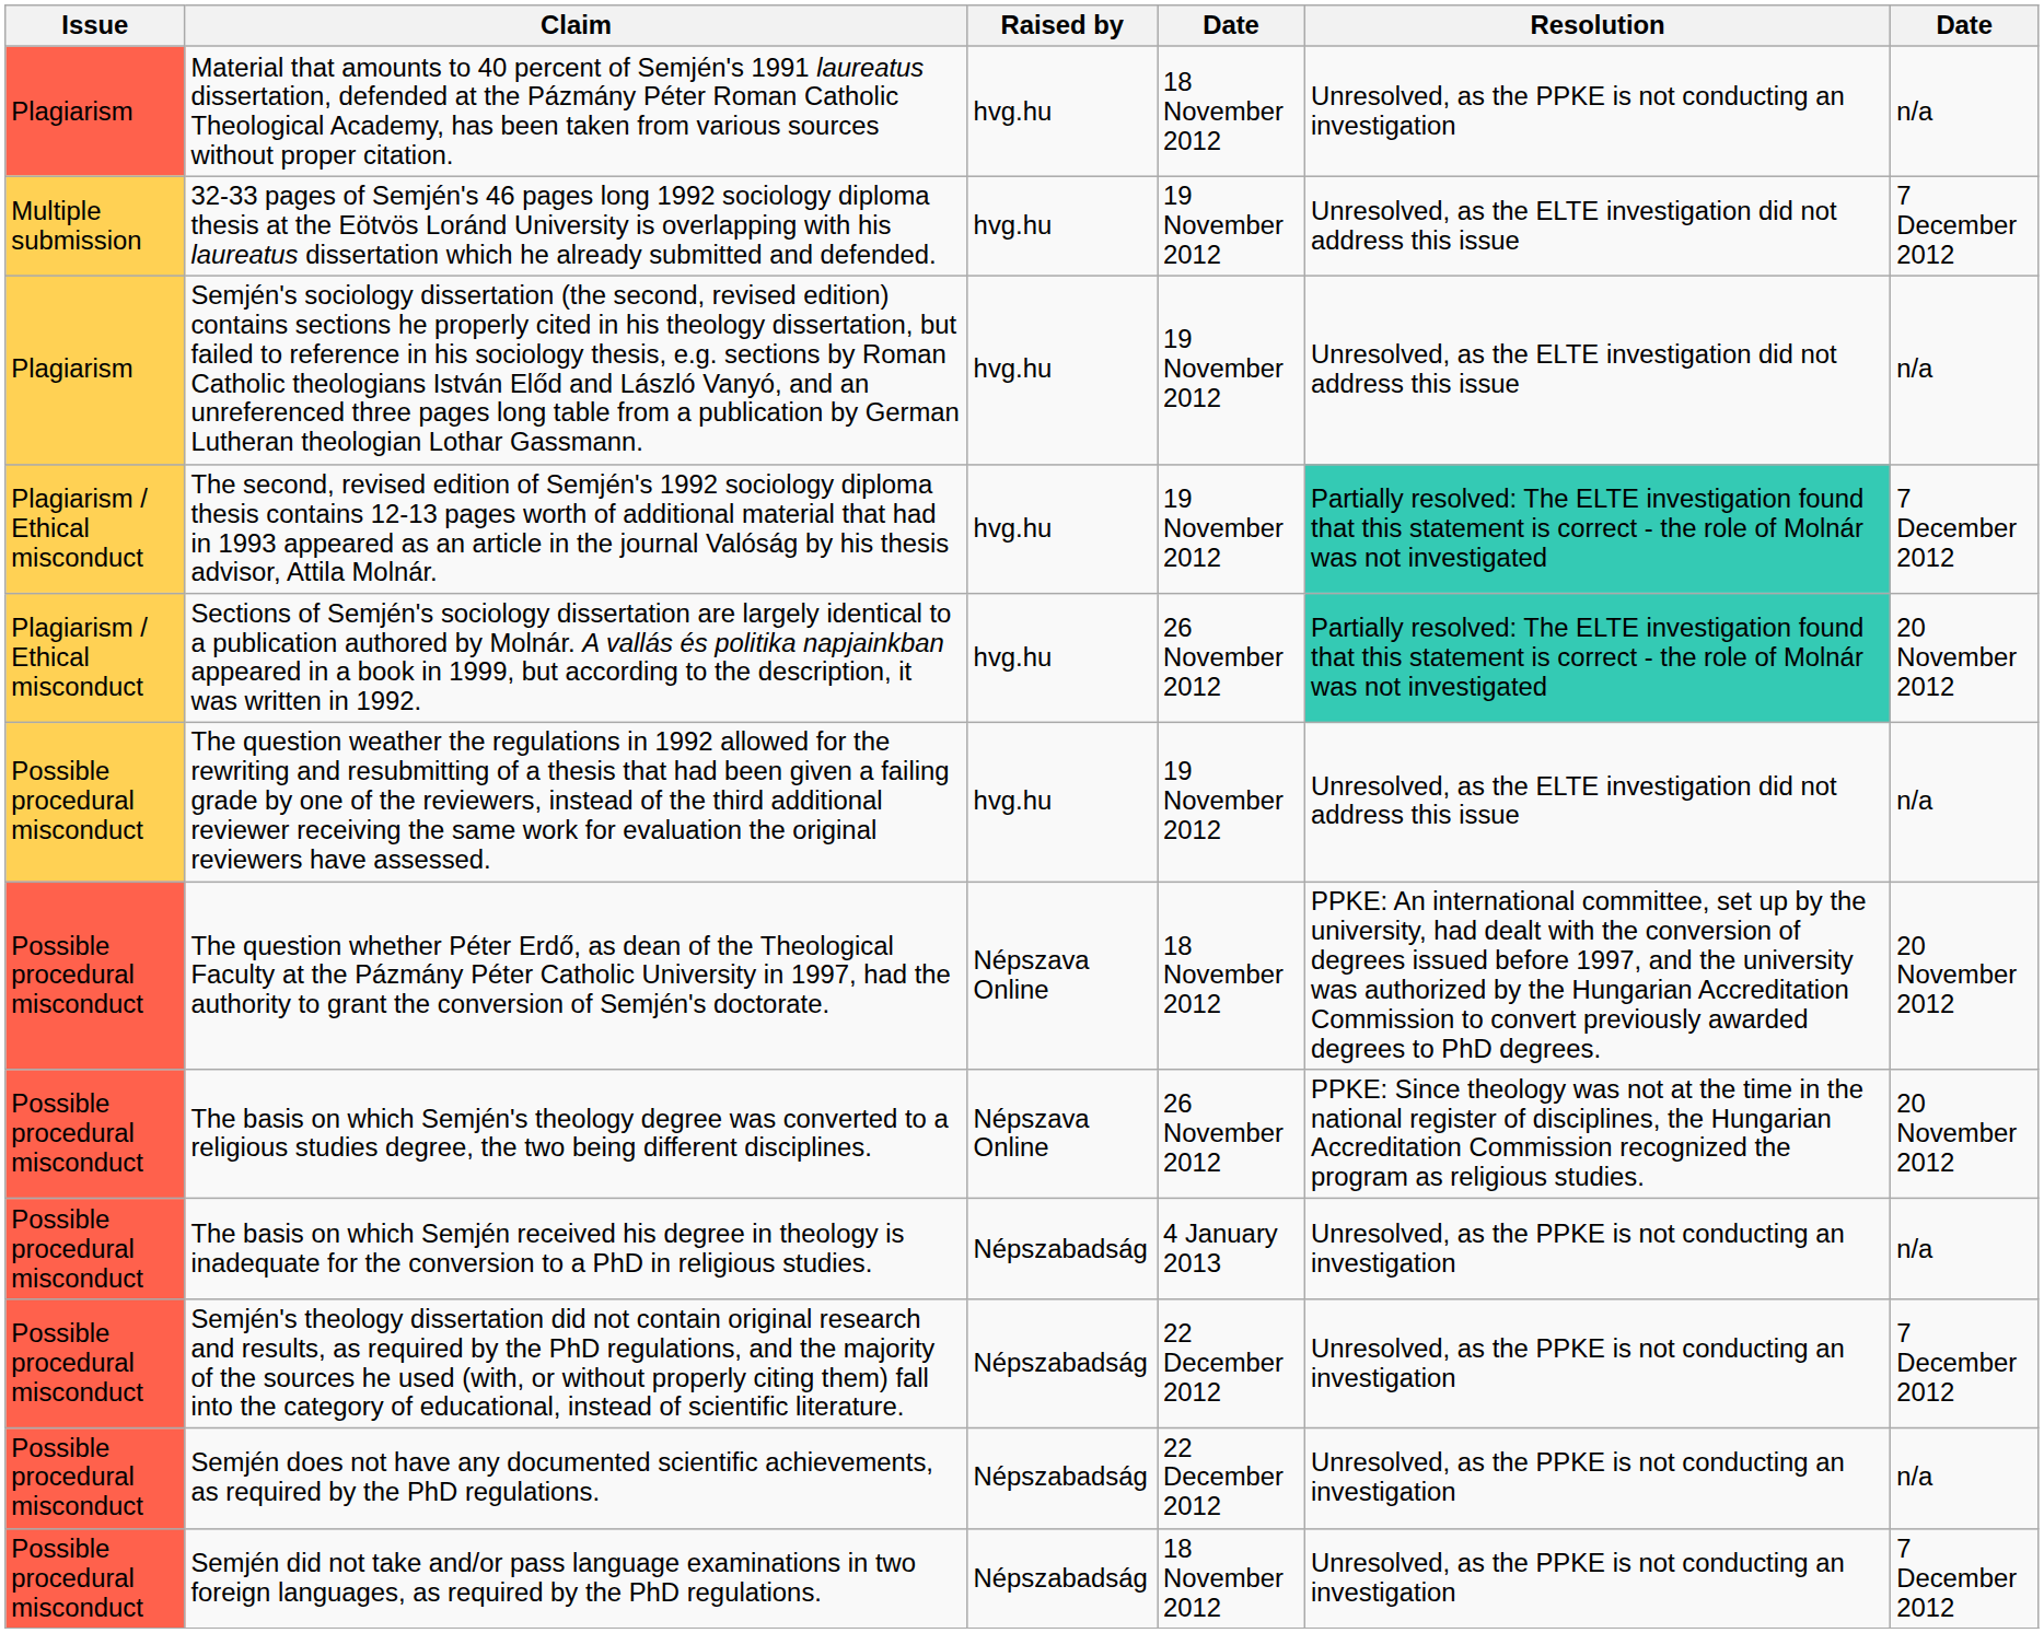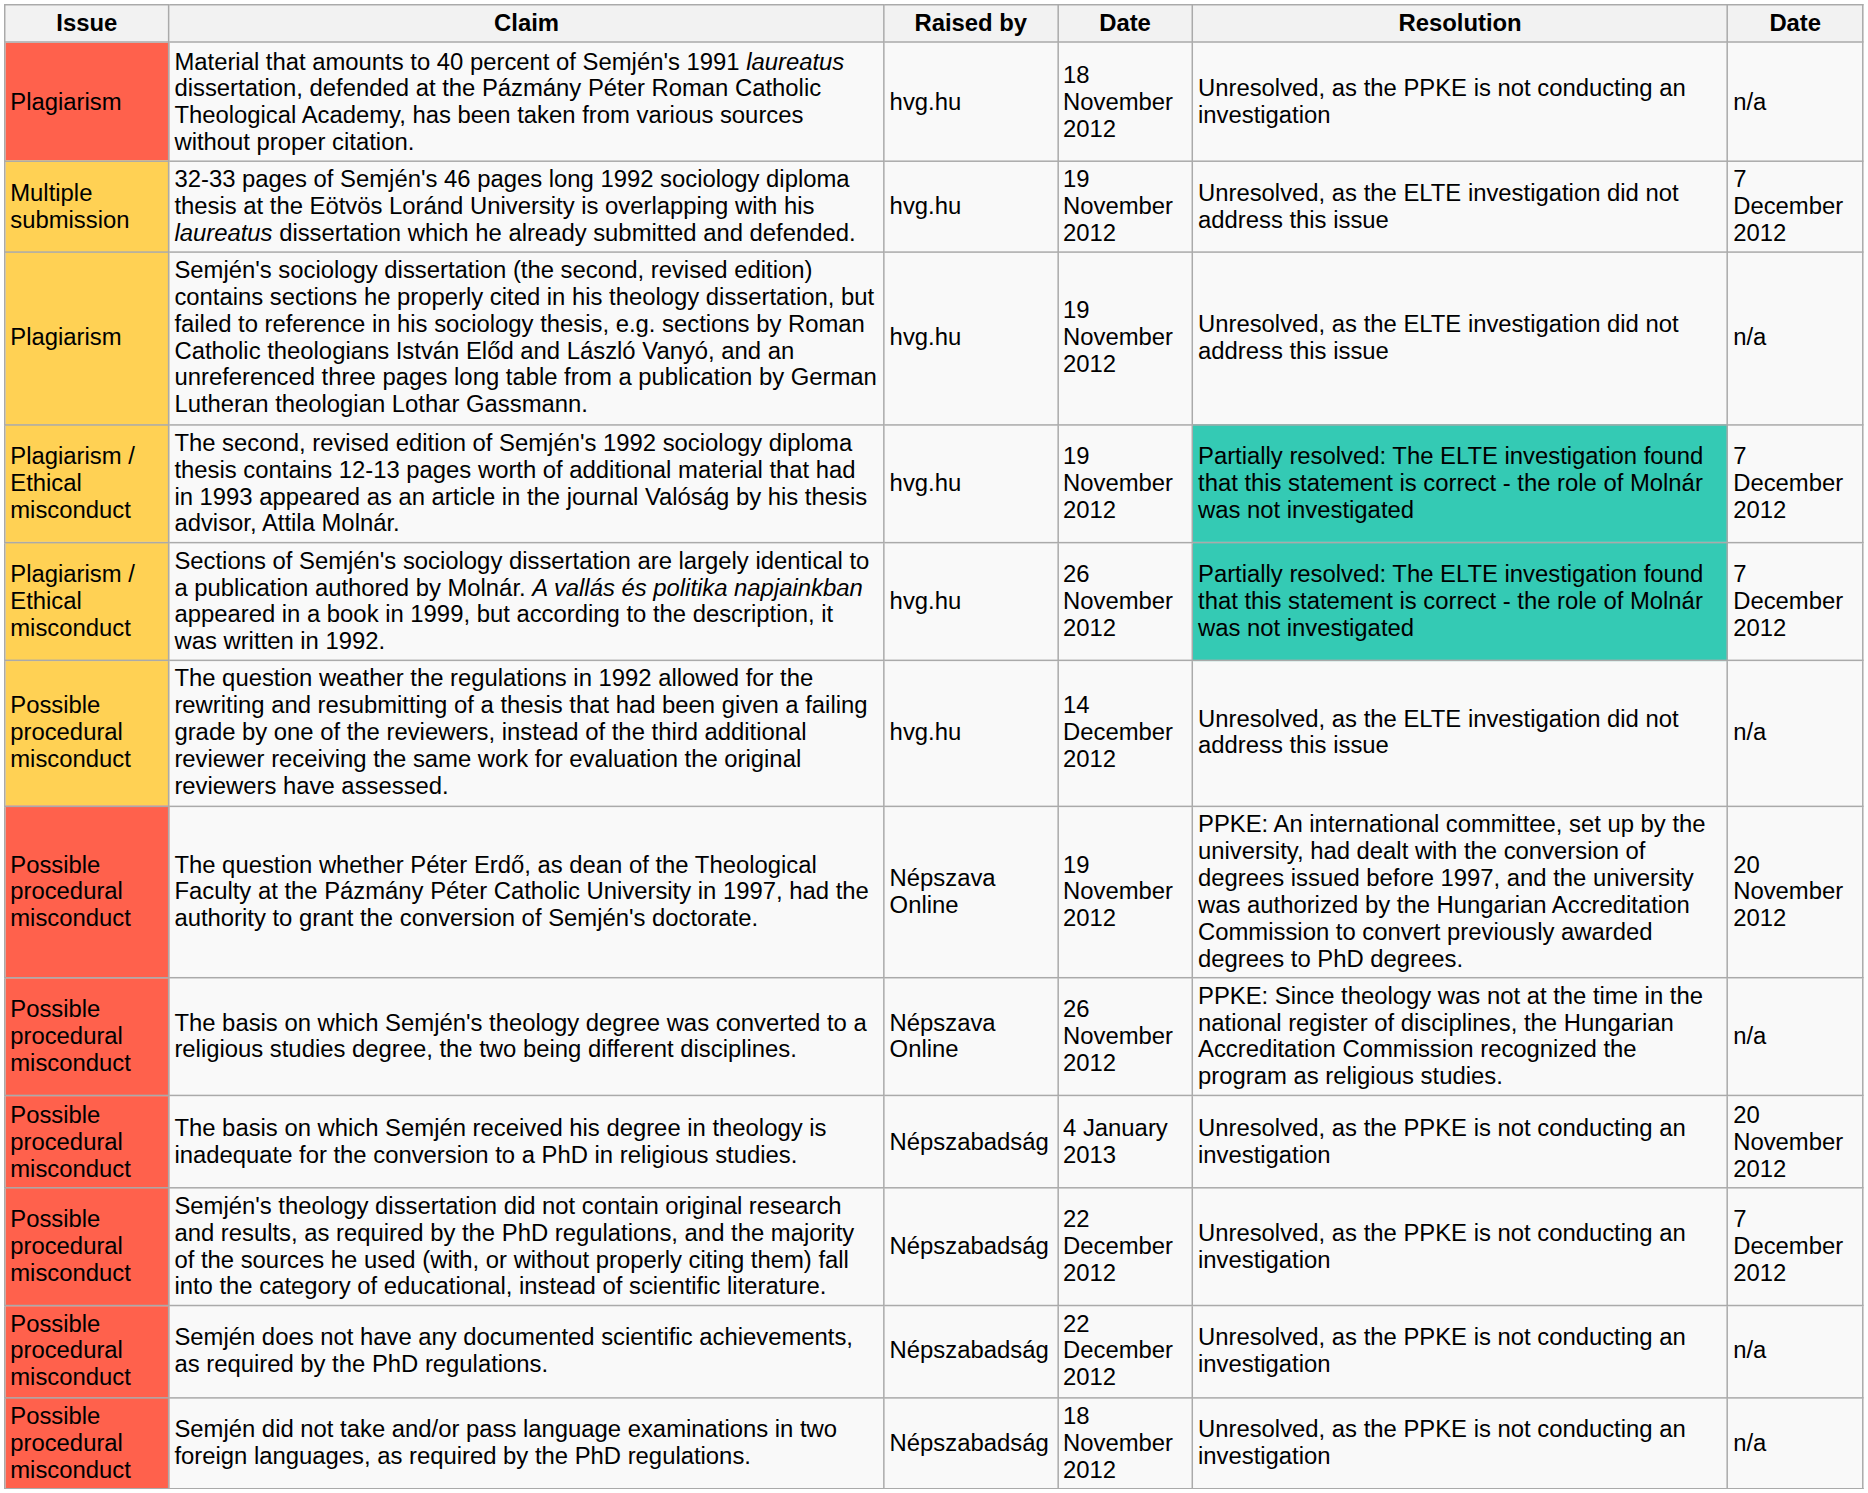row 6 | column 6: 20 November 2012 -> 7 December 2012
row 7 | column 4: 19 November 2012 -> 14 December 2012
row 8 | column 4: 18 November 2012 -> 19 November 2012
row 9 | column 6: 20 November 2012 -> n/a
row 10 | column 6: n/a -> 20 November 2012
row 13 | column 6: 7 December 2012 -> n/a
